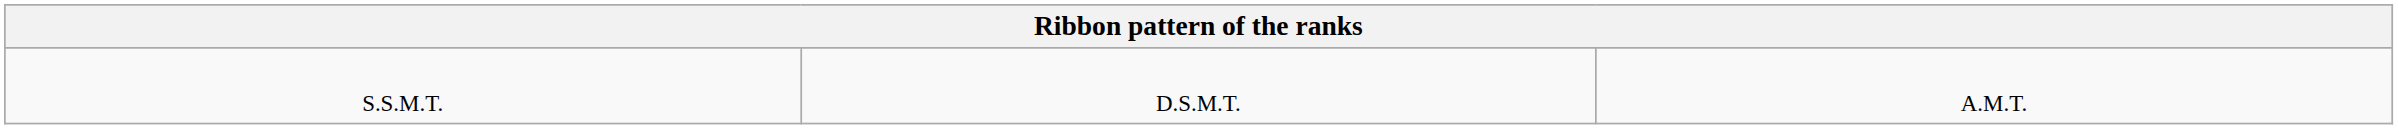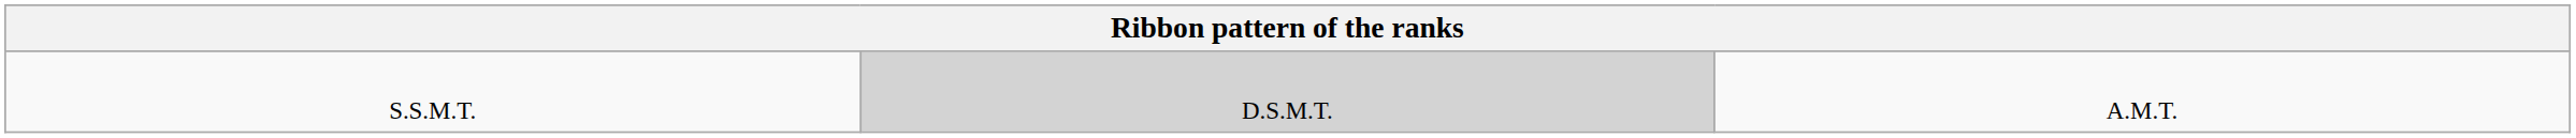S.S.M.T. | column 2: no background -> lightgrey background
